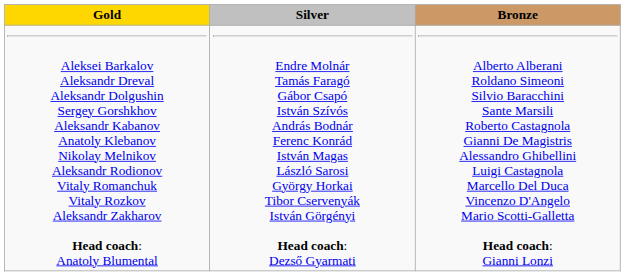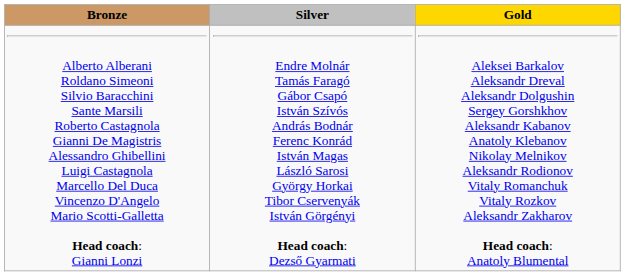columns swapped: Gold <-> Bronze
